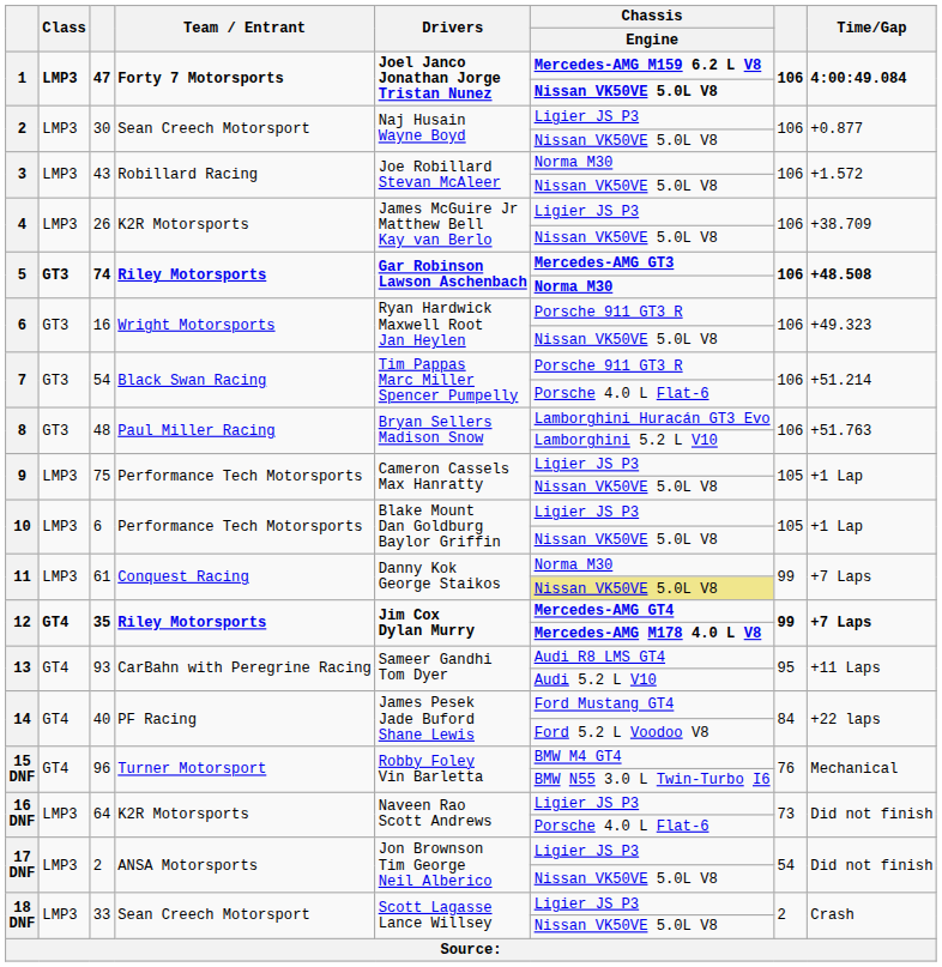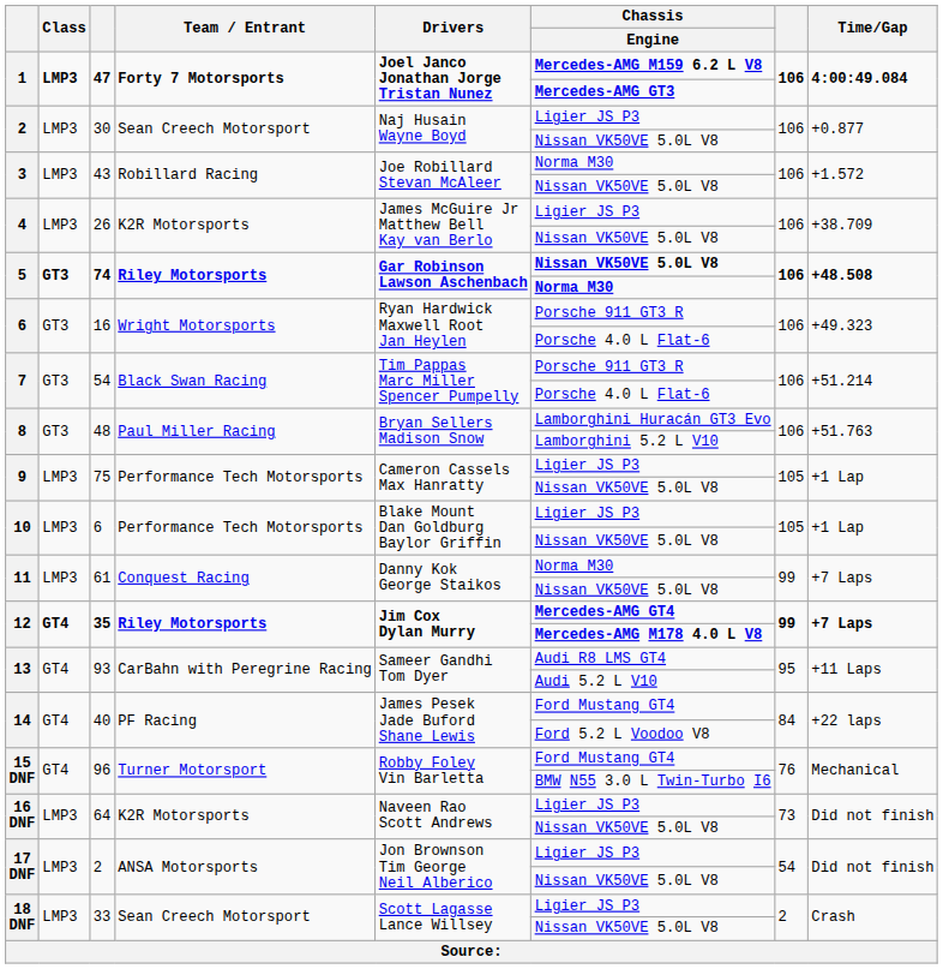row 4 | Chassis / Engine: Nissan VK50VE 5.0L V8 -> Mercedes-AMG GT3
row 11 | Chassis / Engine: Mercedes-AMG GT3 -> Nissan VK50VE 5.0L V8
row 14 | Chassis / Engine: Nissan VK50VE 5.0L V8 -> Porsche 4.0 L Flat-6
row 24 | Chassis / Engine: khaki background -> no background
row 31 | Chassis / Engine: BMW M4 GT4 -> Ford Mustang GT4
row 34 | Chassis / Engine: Porsche 4.0 L Flat-6 -> Nissan VK50VE 5.0L V8
